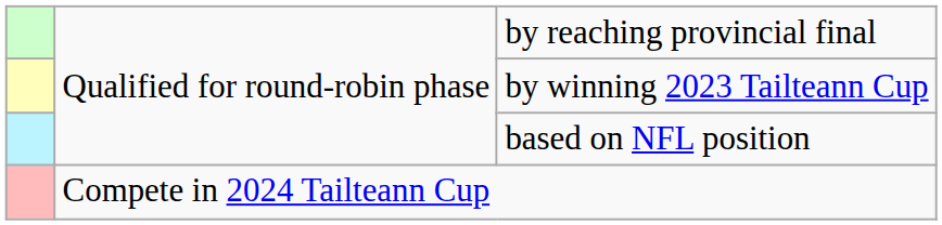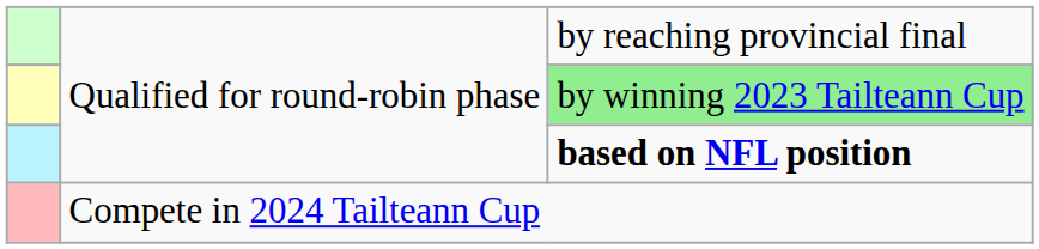by winning 2023 Tailteann Cup | column 3: no background -> lightgreen background
based on NFL position | column 3: normal -> bold
